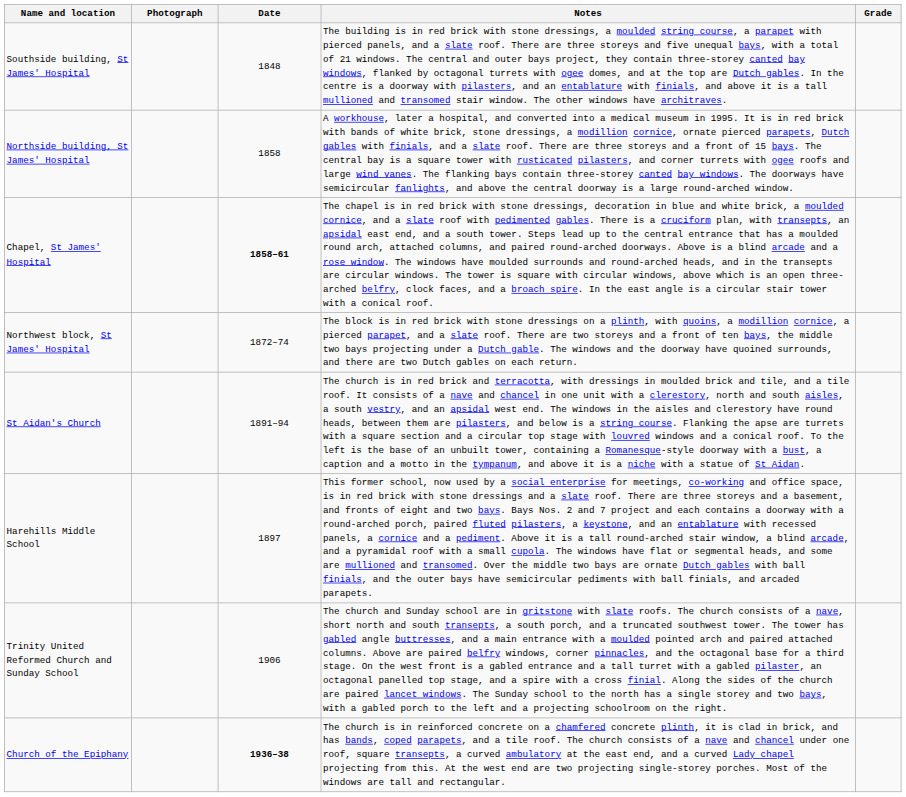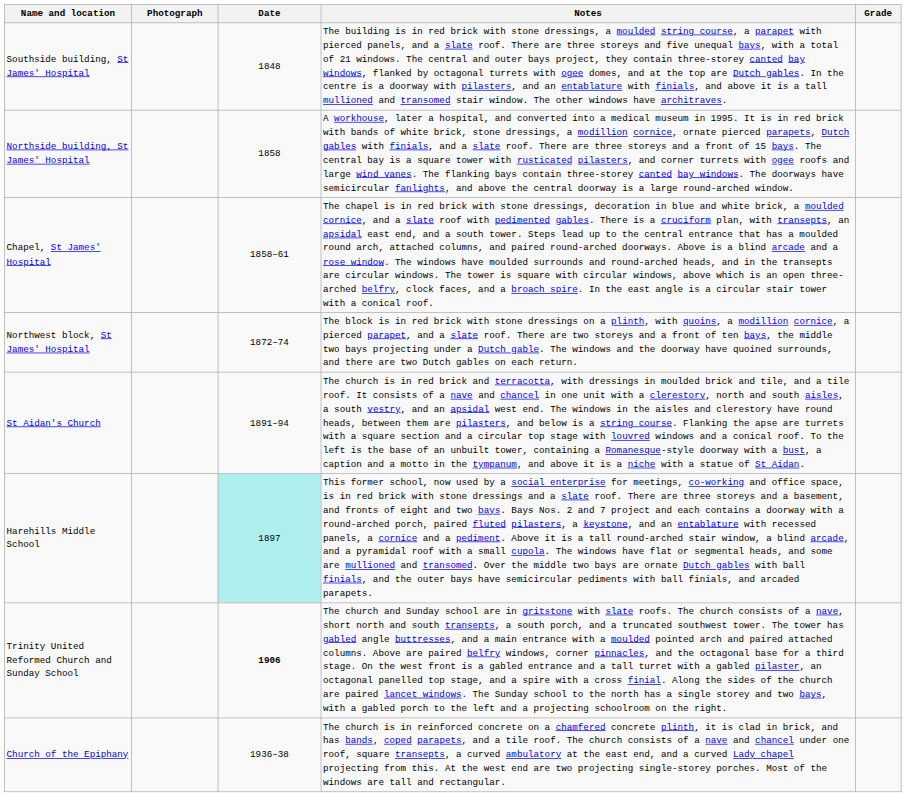Chapel, St James' Hospital | Date: bold -> normal
Harehills Middle School | Date: no background -> paleturquoise background
Trinity United Reformed Church and Sunday School | Date: normal -> bold
Church of the Epiphany | Date: bold -> normal
